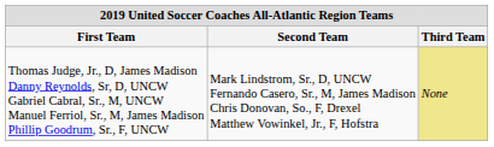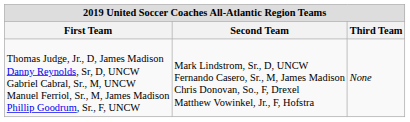row 3 | Third Team: khaki background -> no background
